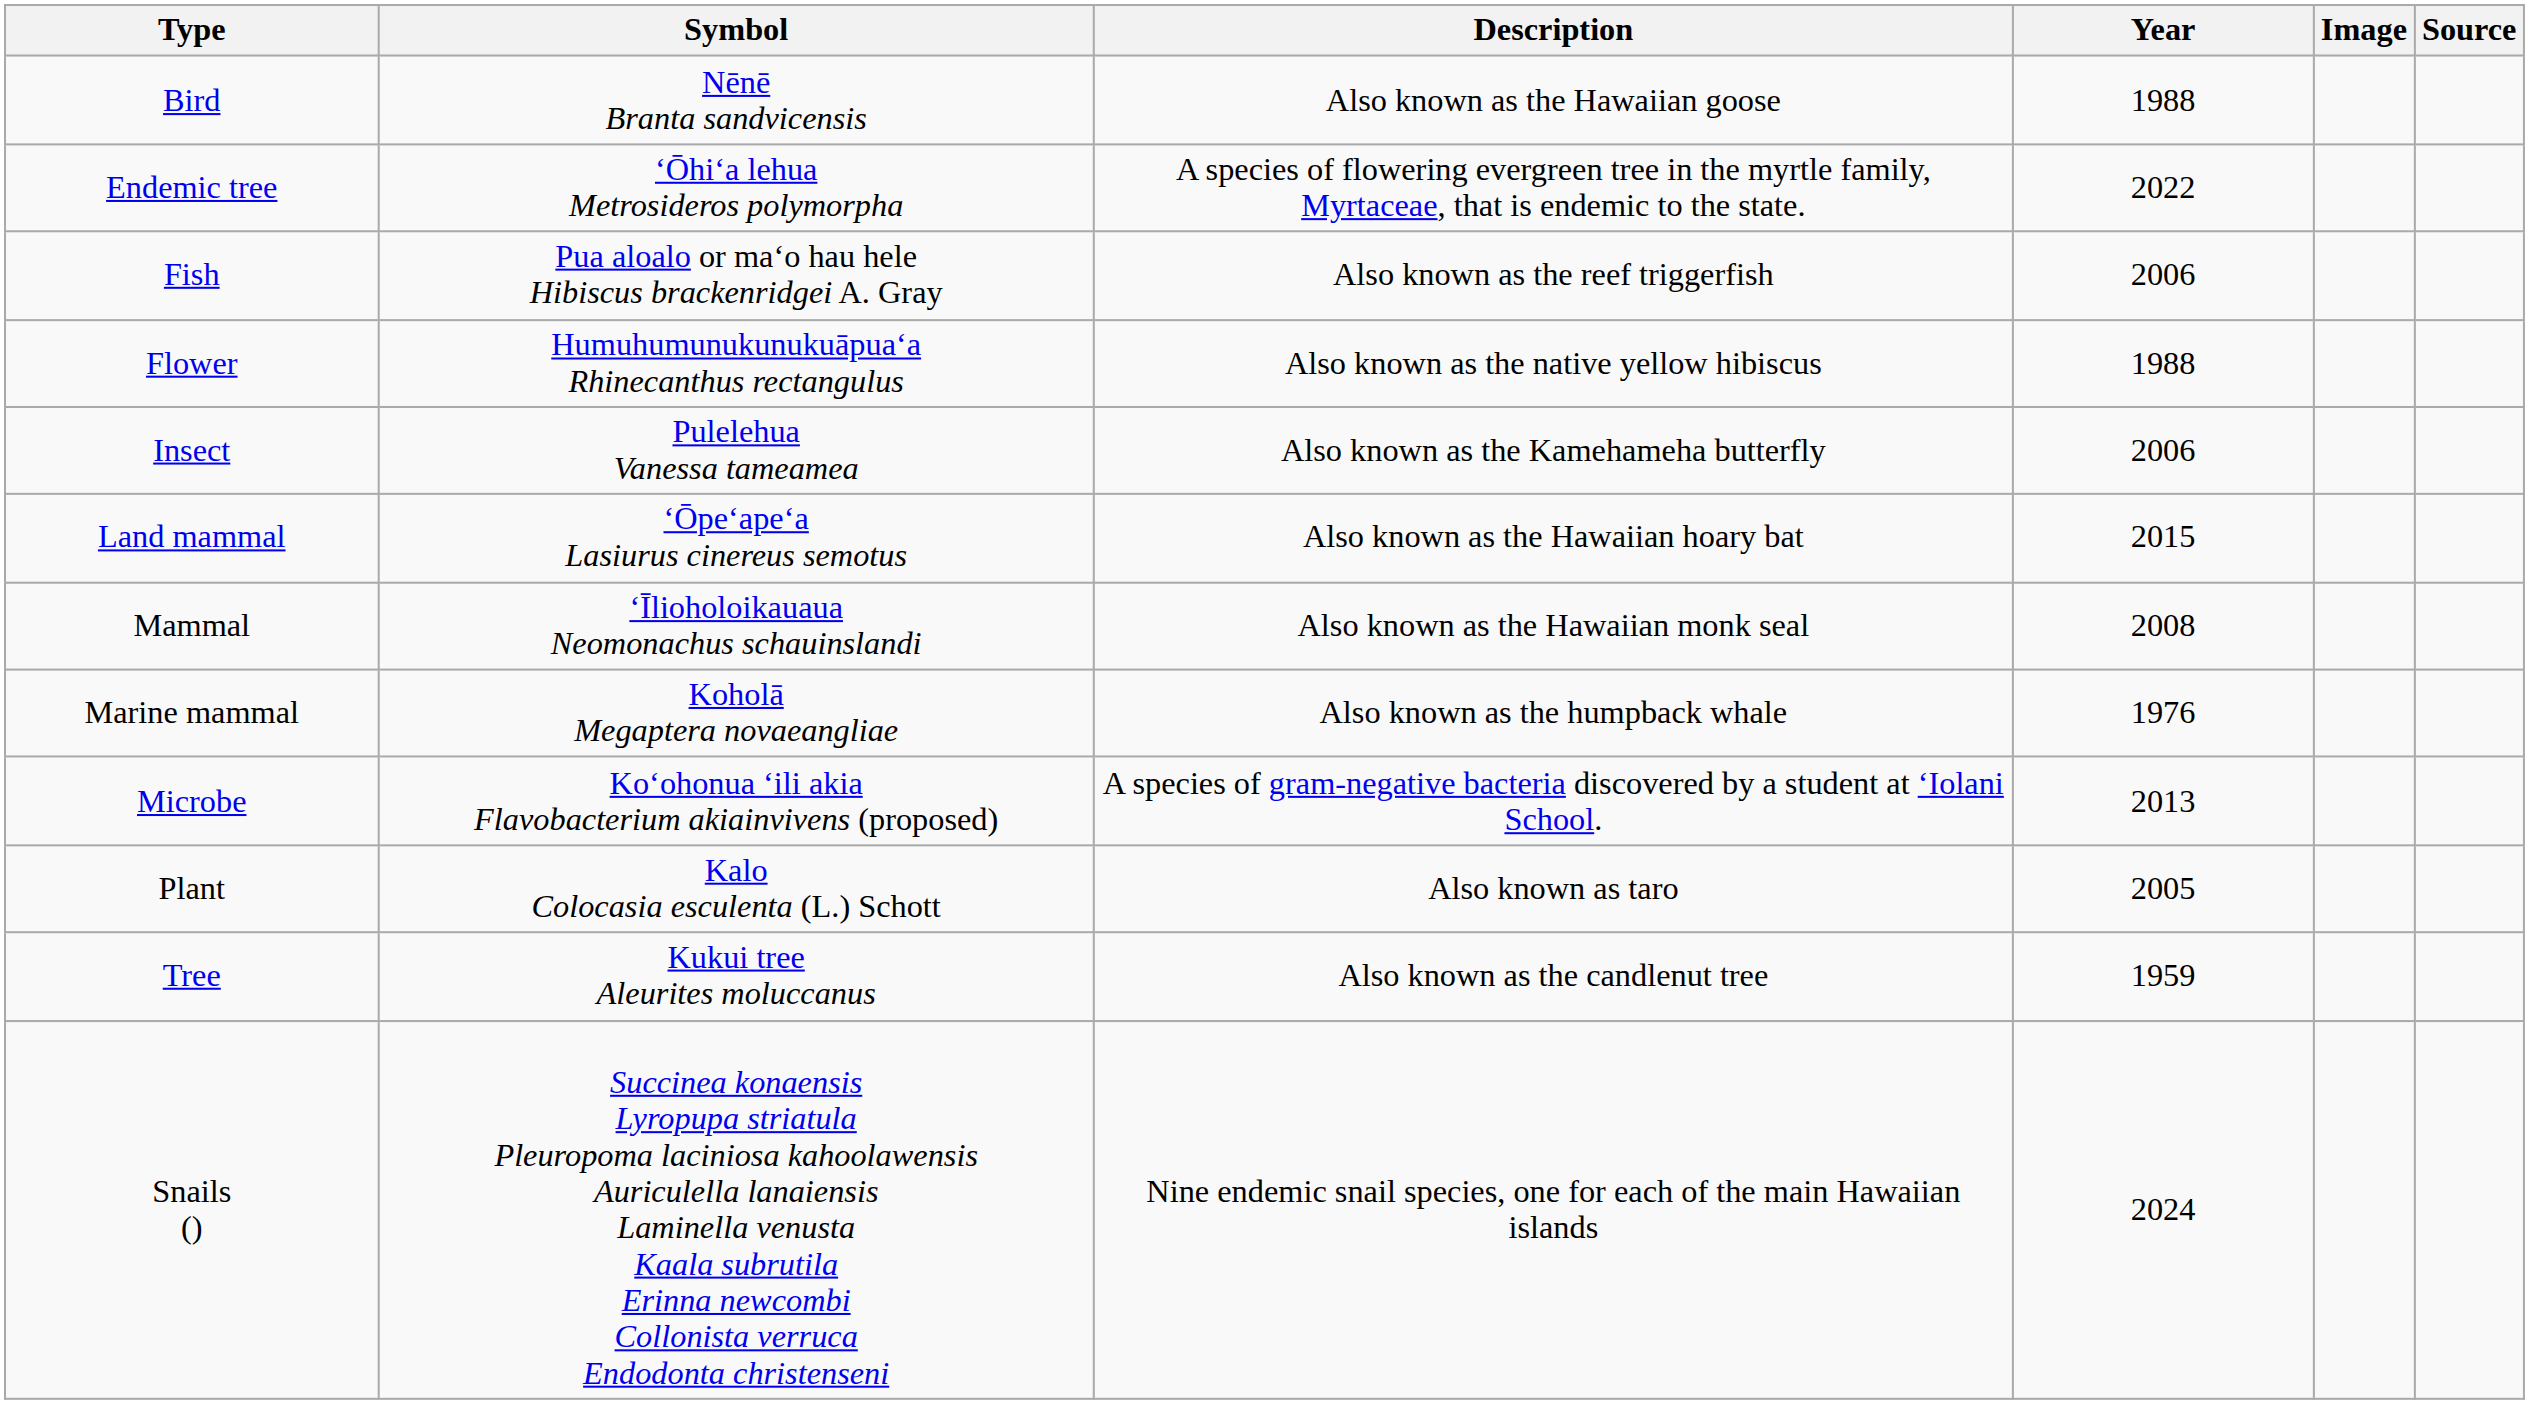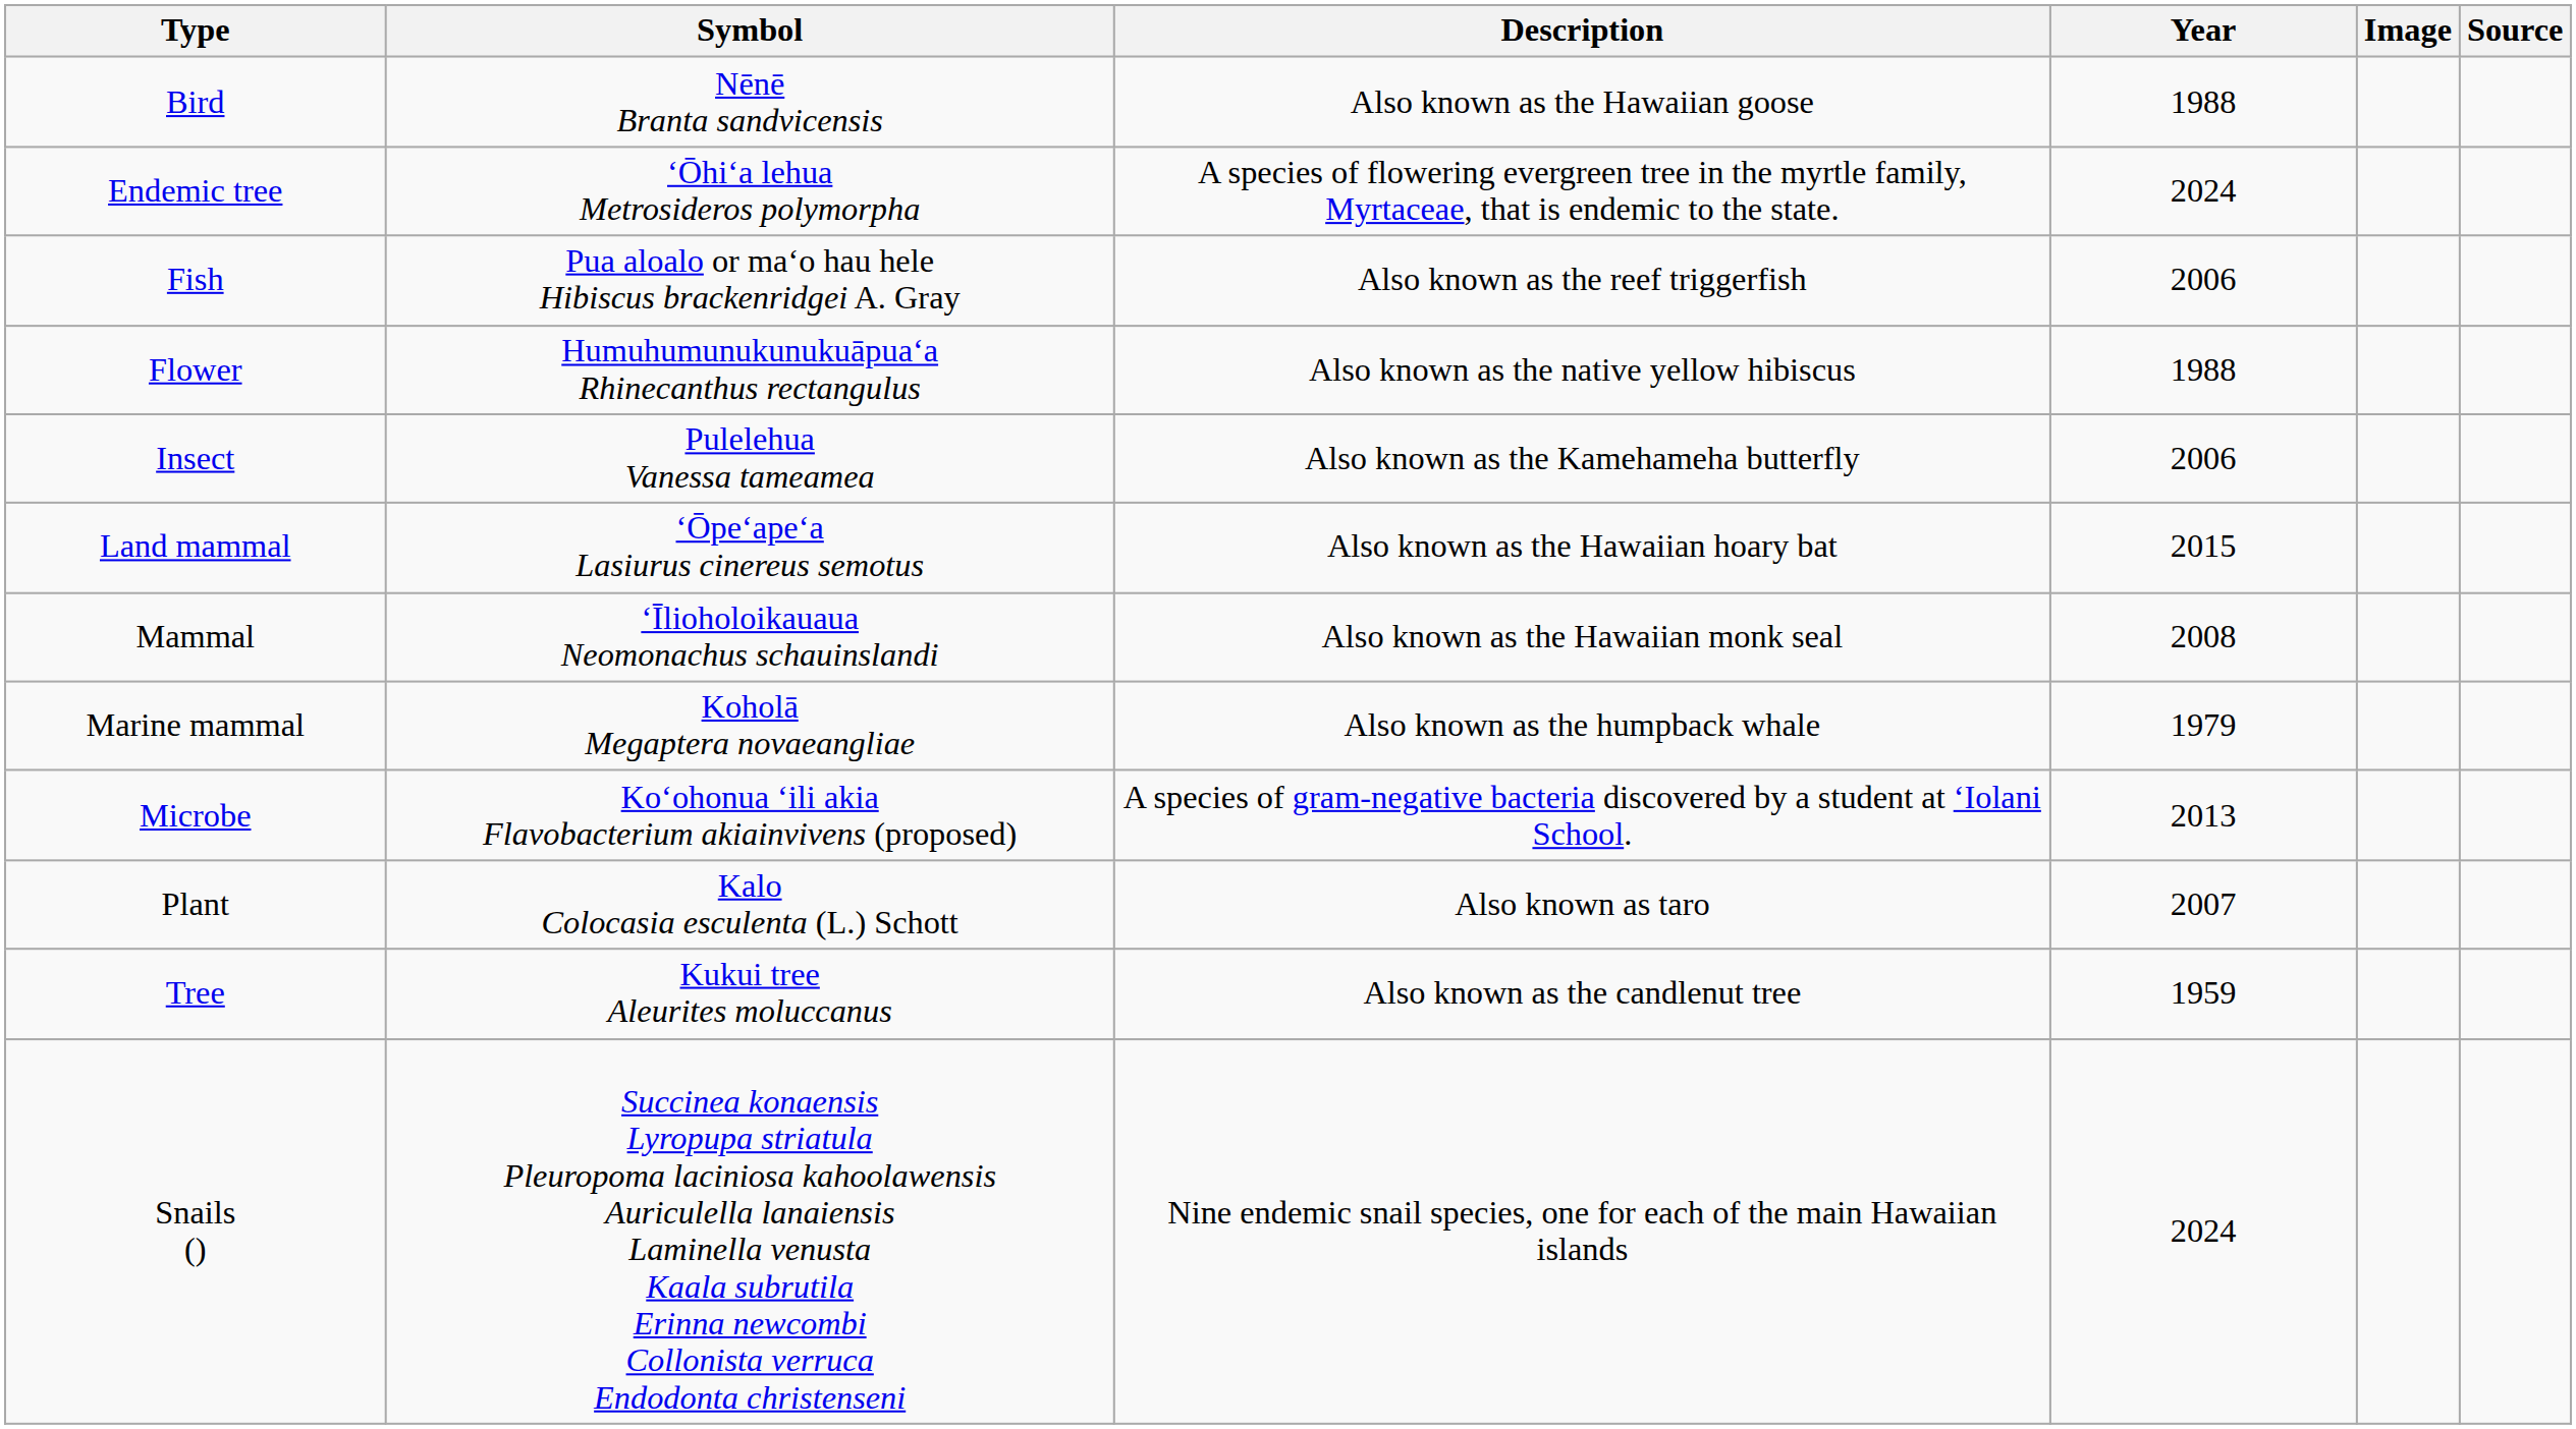Endemic tree | Year: 2022 -> 2024
Marine mammal | Year: 1976 -> 1979
Plant | Year: 2005 -> 2007
